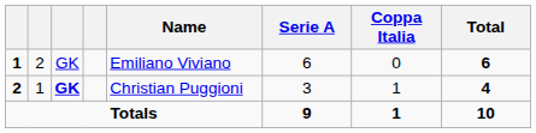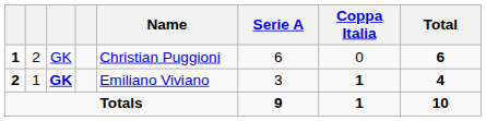row 2 | Name: Emiliano Viviano -> Christian Puggioni
row 3 | Name: Christian Puggioni -> Emiliano Viviano
row 3 | Coppa Italia: normal -> bold
